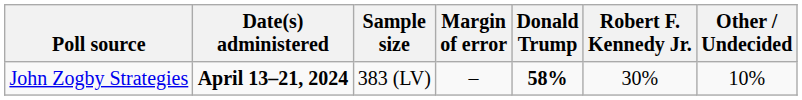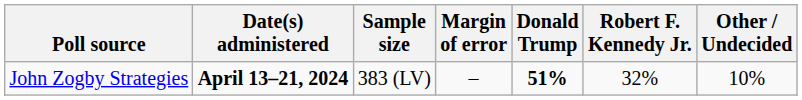John Zogby Strategies | Donald Trump: 58% -> 51%
John Zogby Strategies | Robert F. Kennedy Jr.: 30% -> 32%
